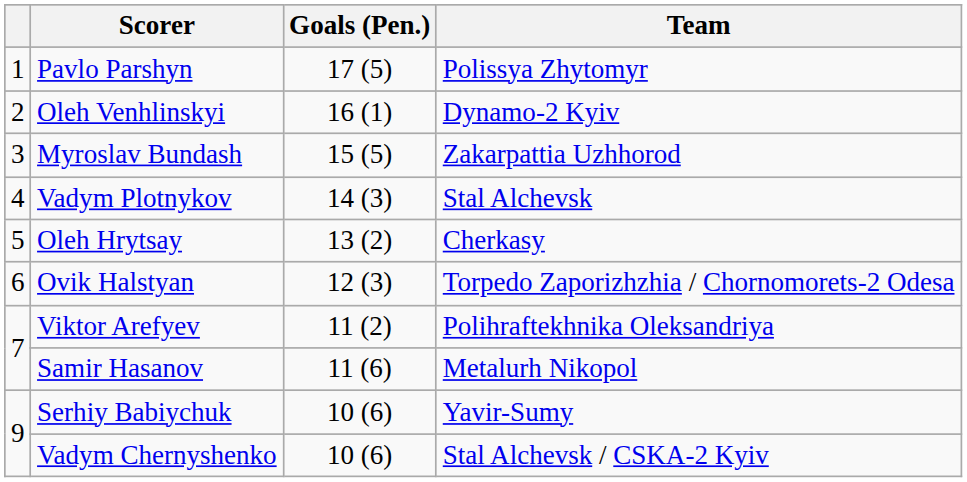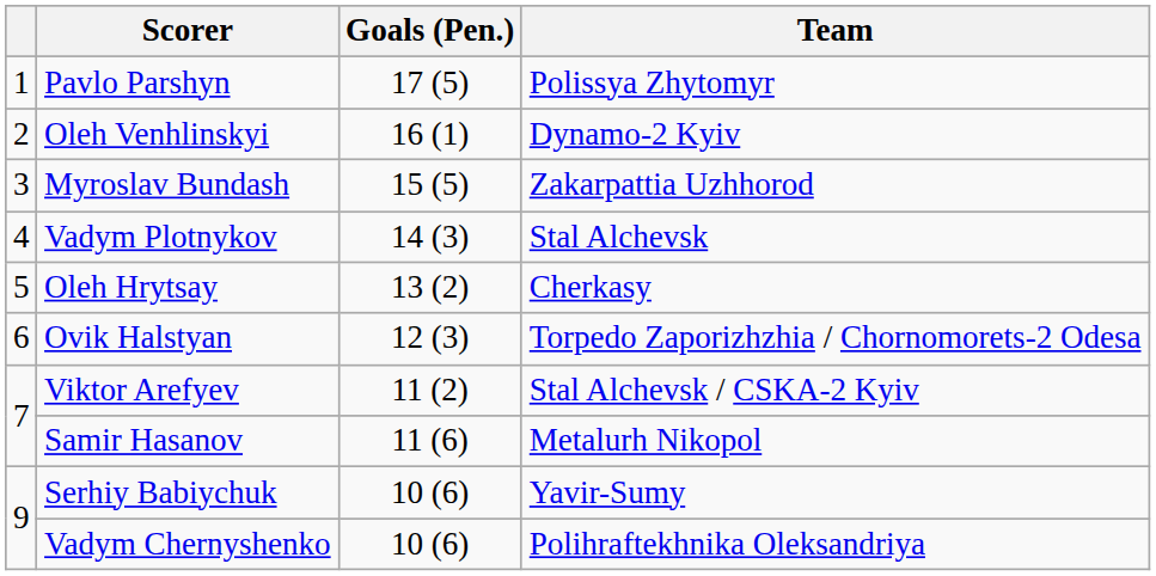Viktor Arefyev | Team: Polihraftekhnika Oleksandriya -> Stal Alchevsk / CSKA-2 Kyiv
Vadym Chernyshenko | Team: Stal Alchevsk / CSKA-2 Kyiv -> Polihraftekhnika Oleksandriya
